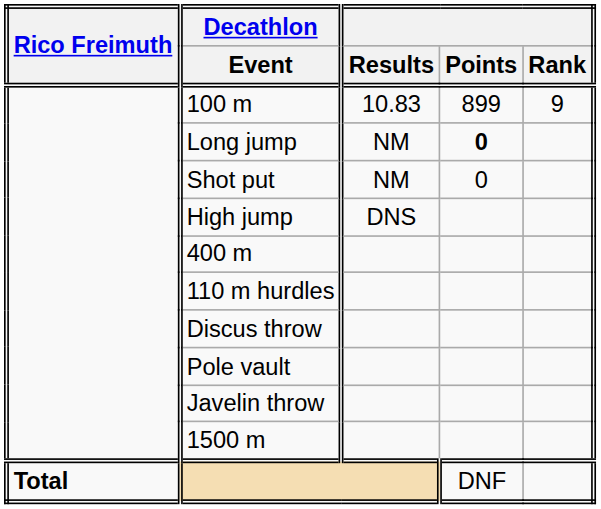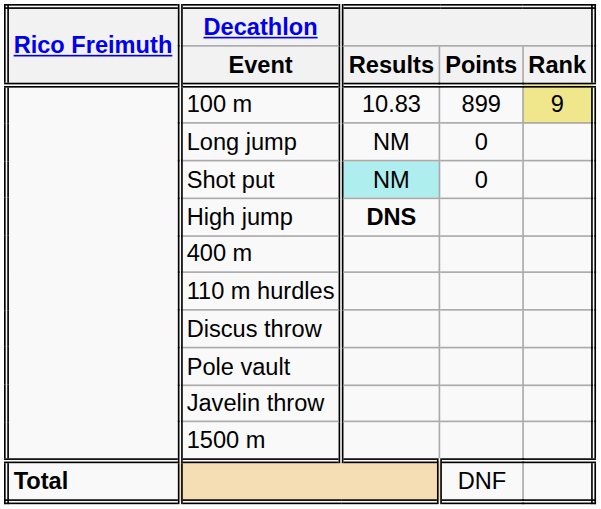100 m | Rank: no background -> khaki background
Long jump | Points: bold -> normal
Shot put | Results: no background -> paleturquoise background
High jump | Results: normal -> bold
